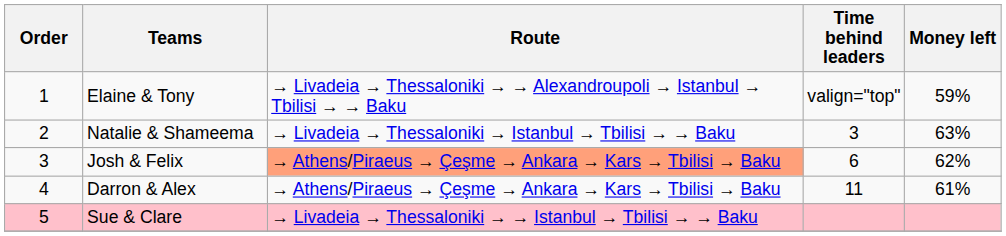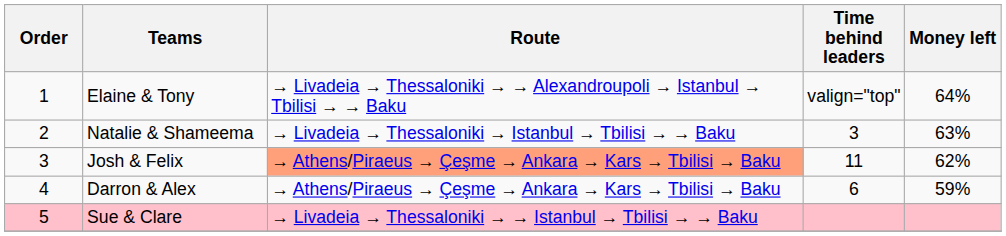Elaine & Tony | Money left: 59% -> 64%
Josh & Felix | Time behind leaders: 6 -> 11
Darron & Alex | Time behind leaders: 11 -> 6
Darron & Alex | Money left: 61% -> 59%
